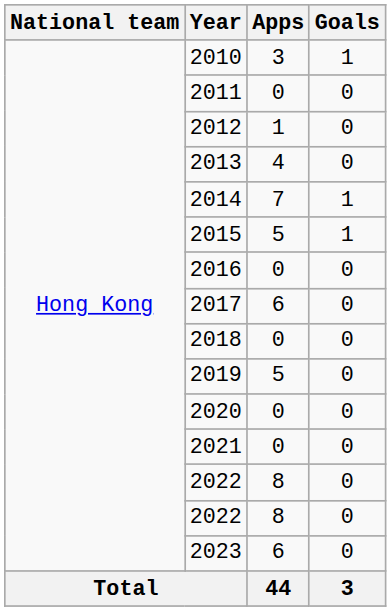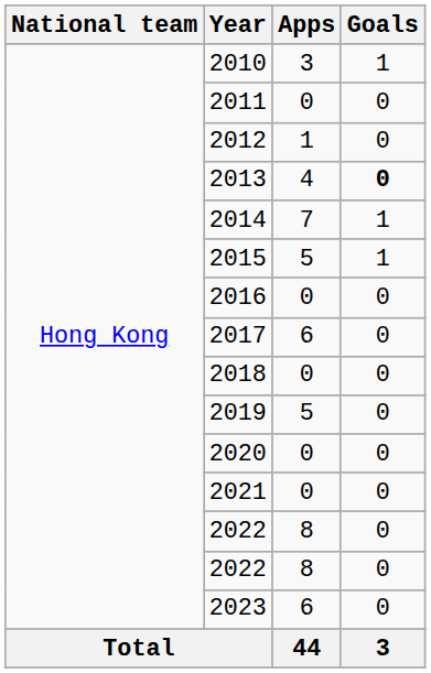2013 | Goals: normal -> bold
